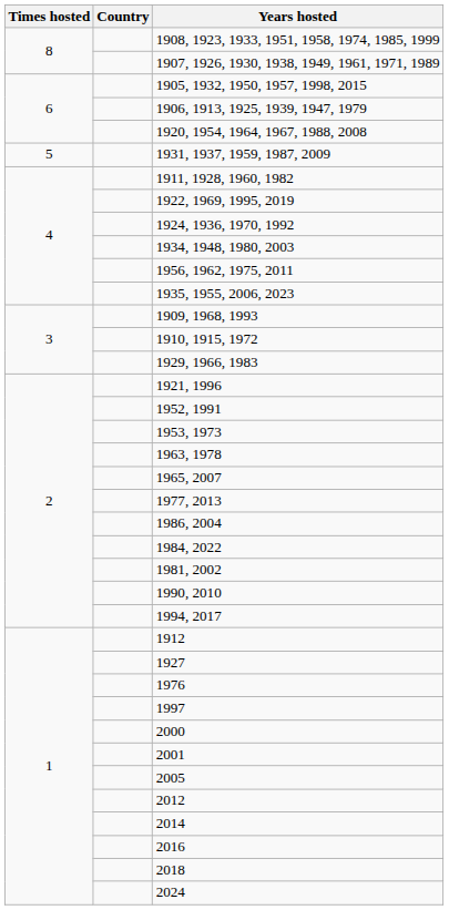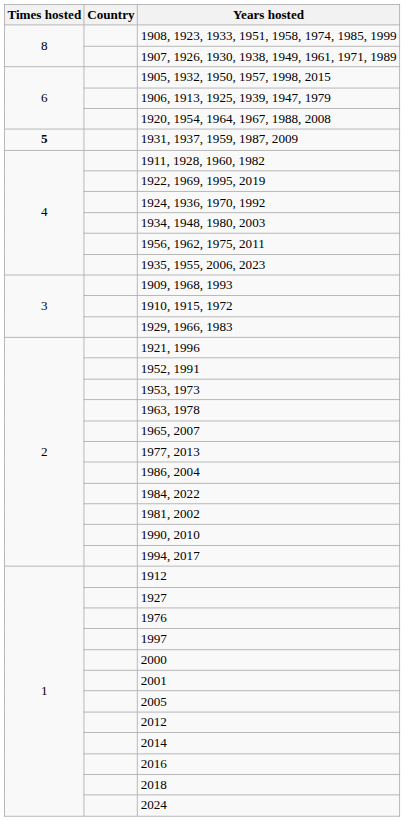1931, 1937, 1959, 1987, 2009 | Times hosted: normal -> bold
